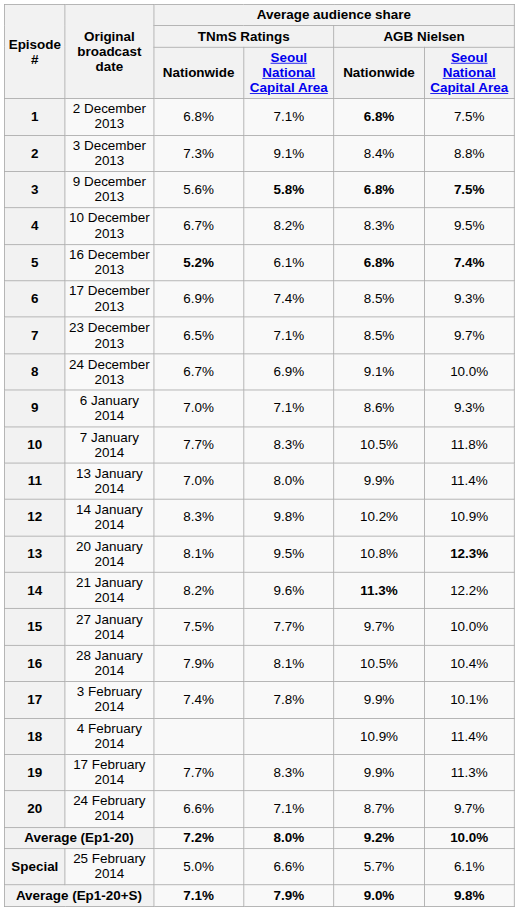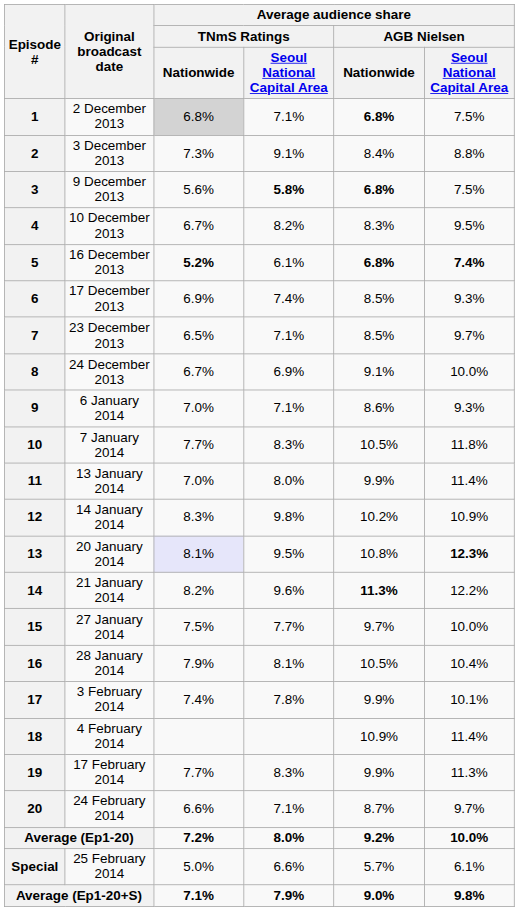1 | Average audience share / TNmS Ratings / Nationwide: no background -> lightgrey background
3 | column 6: bold -> normal
13 | Average audience share / TNmS Ratings / Nationwide: no background -> lavender background
